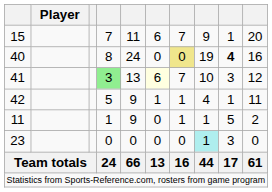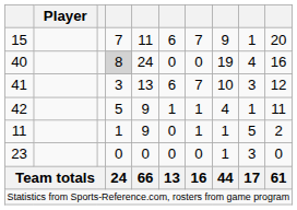40 | column 4: no background -> lightgrey background
40 | column 7: khaki background -> no background
40 | column 9: bold -> normal
41 | column 4: lightgreen background -> no background
41 | column 6: lightyellow background -> no background
23 | column 8: paleturquoise background -> no background
